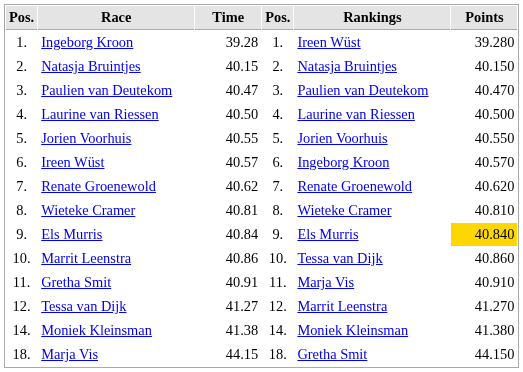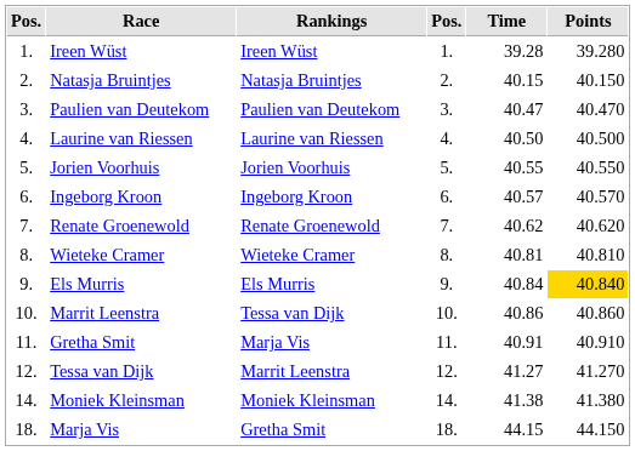columns swapped: Time <-> Rankings
row 2 | Race: Ingeborg Kroon -> Ireen Wüst
row 7 | Race: Ireen Wüst -> Ingeborg Kroon
